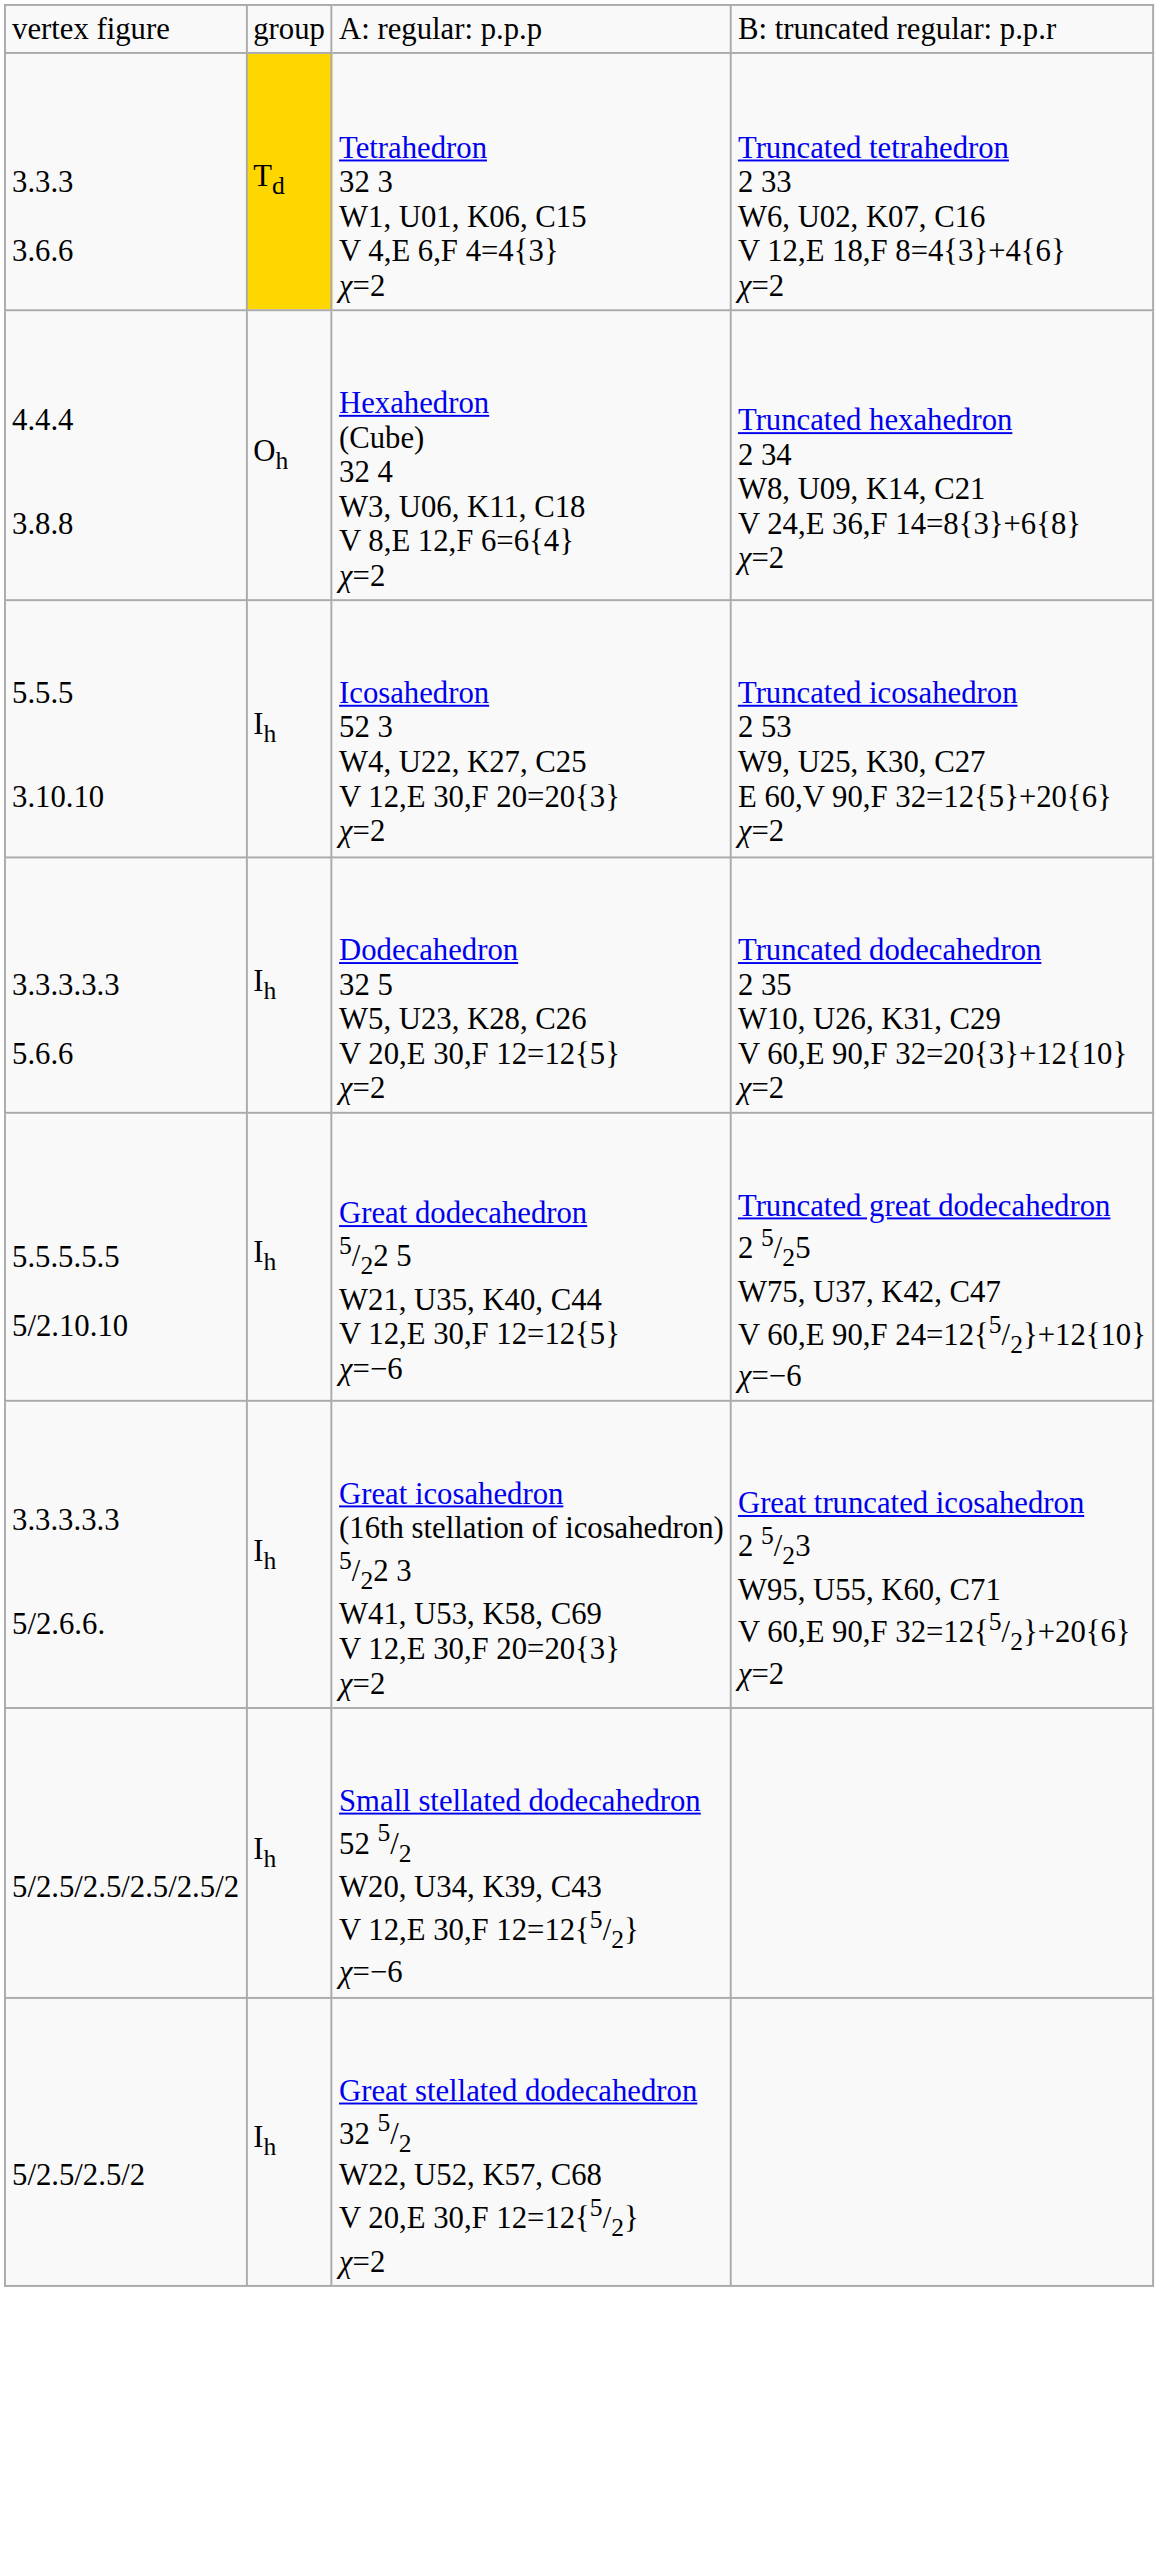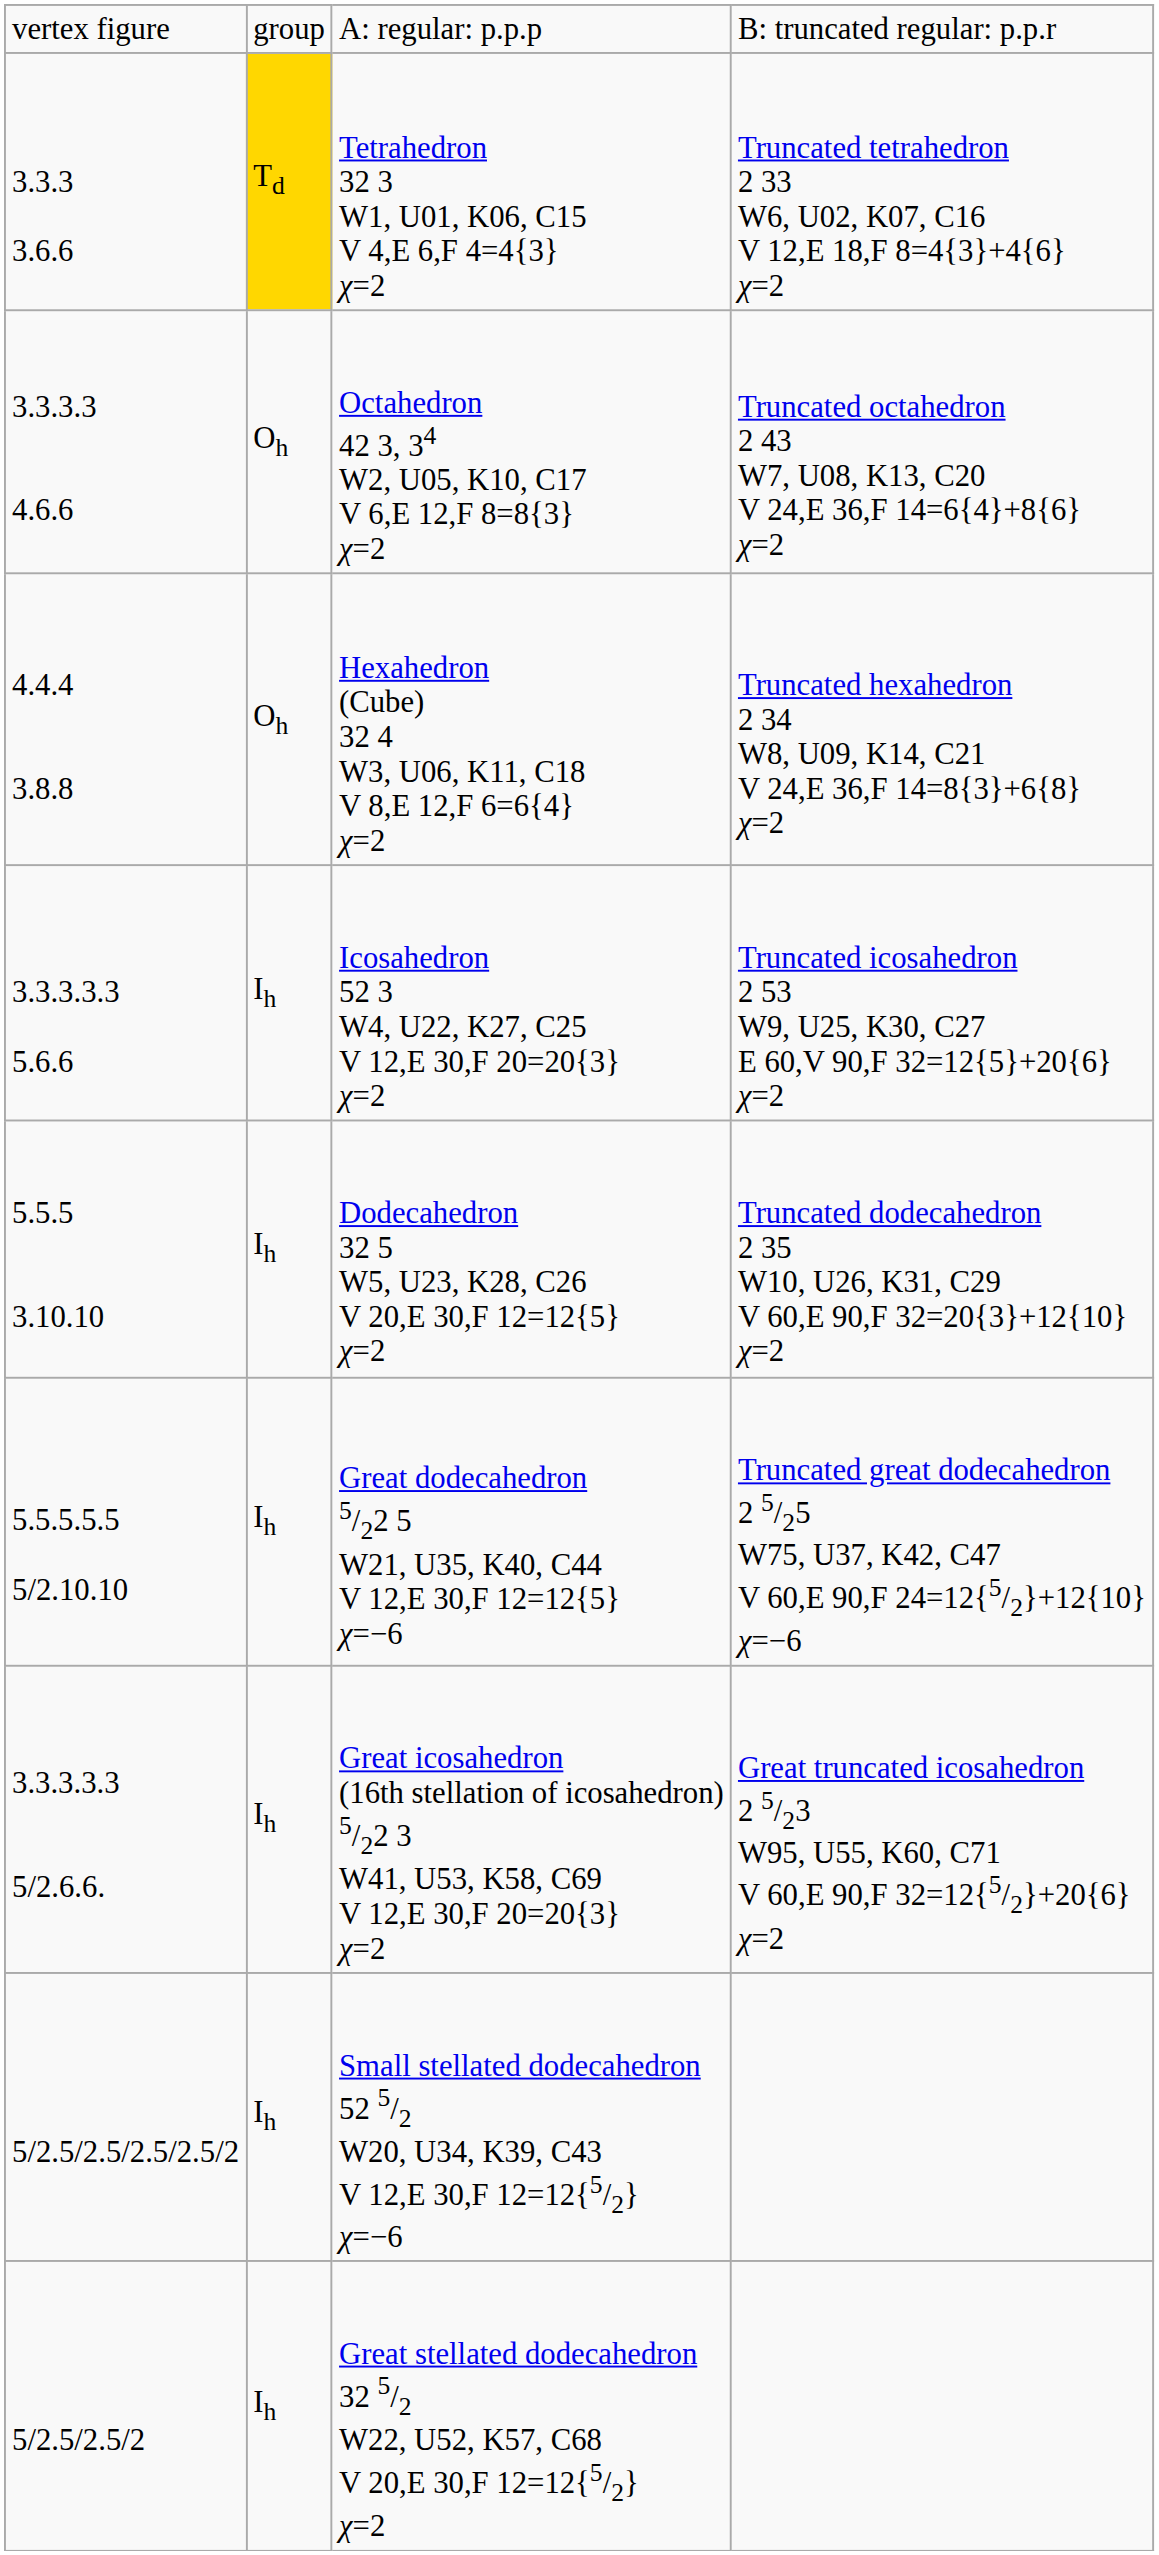+ row: 3.3.3.3 4.6.6 | Oh | Octahedron 42 3, 34 W2, U05, K10, C17 V 6,E 12,F 8=8{3} χ=2 | Truncated octahedron 2 43 W7, U08, K13, C20 V 24,E 36,F 14=6{4}+8{6} χ=2
Icosahedron 52 3 W4, U22, K27, C25 V 12,E 30,F 20=20{3} χ=2 | column 1: 5.5.5 3.10.10 -> 3.3.3.3.3 5.6.6
Dodecahedron 32 5 W5, U23, K28, C26 V 20,E 30,F 12=12{5} χ=2 | column 1: 3.3.3.3.3 5.6.6 -> 5.5.5 3.10.10
